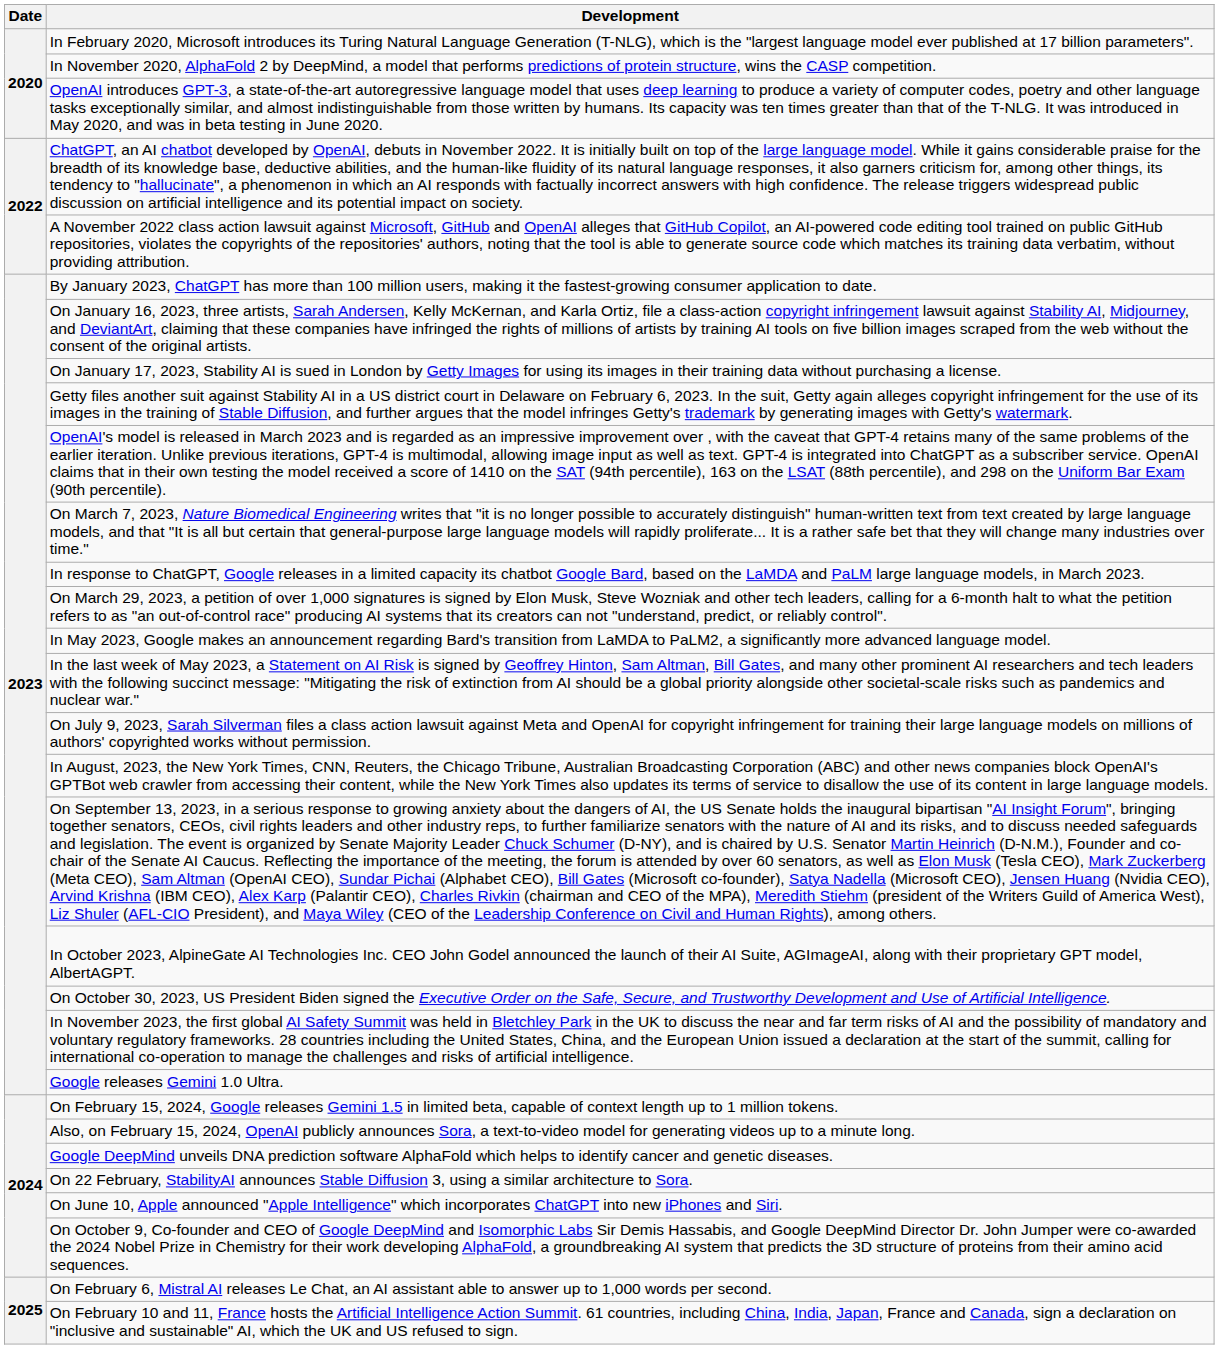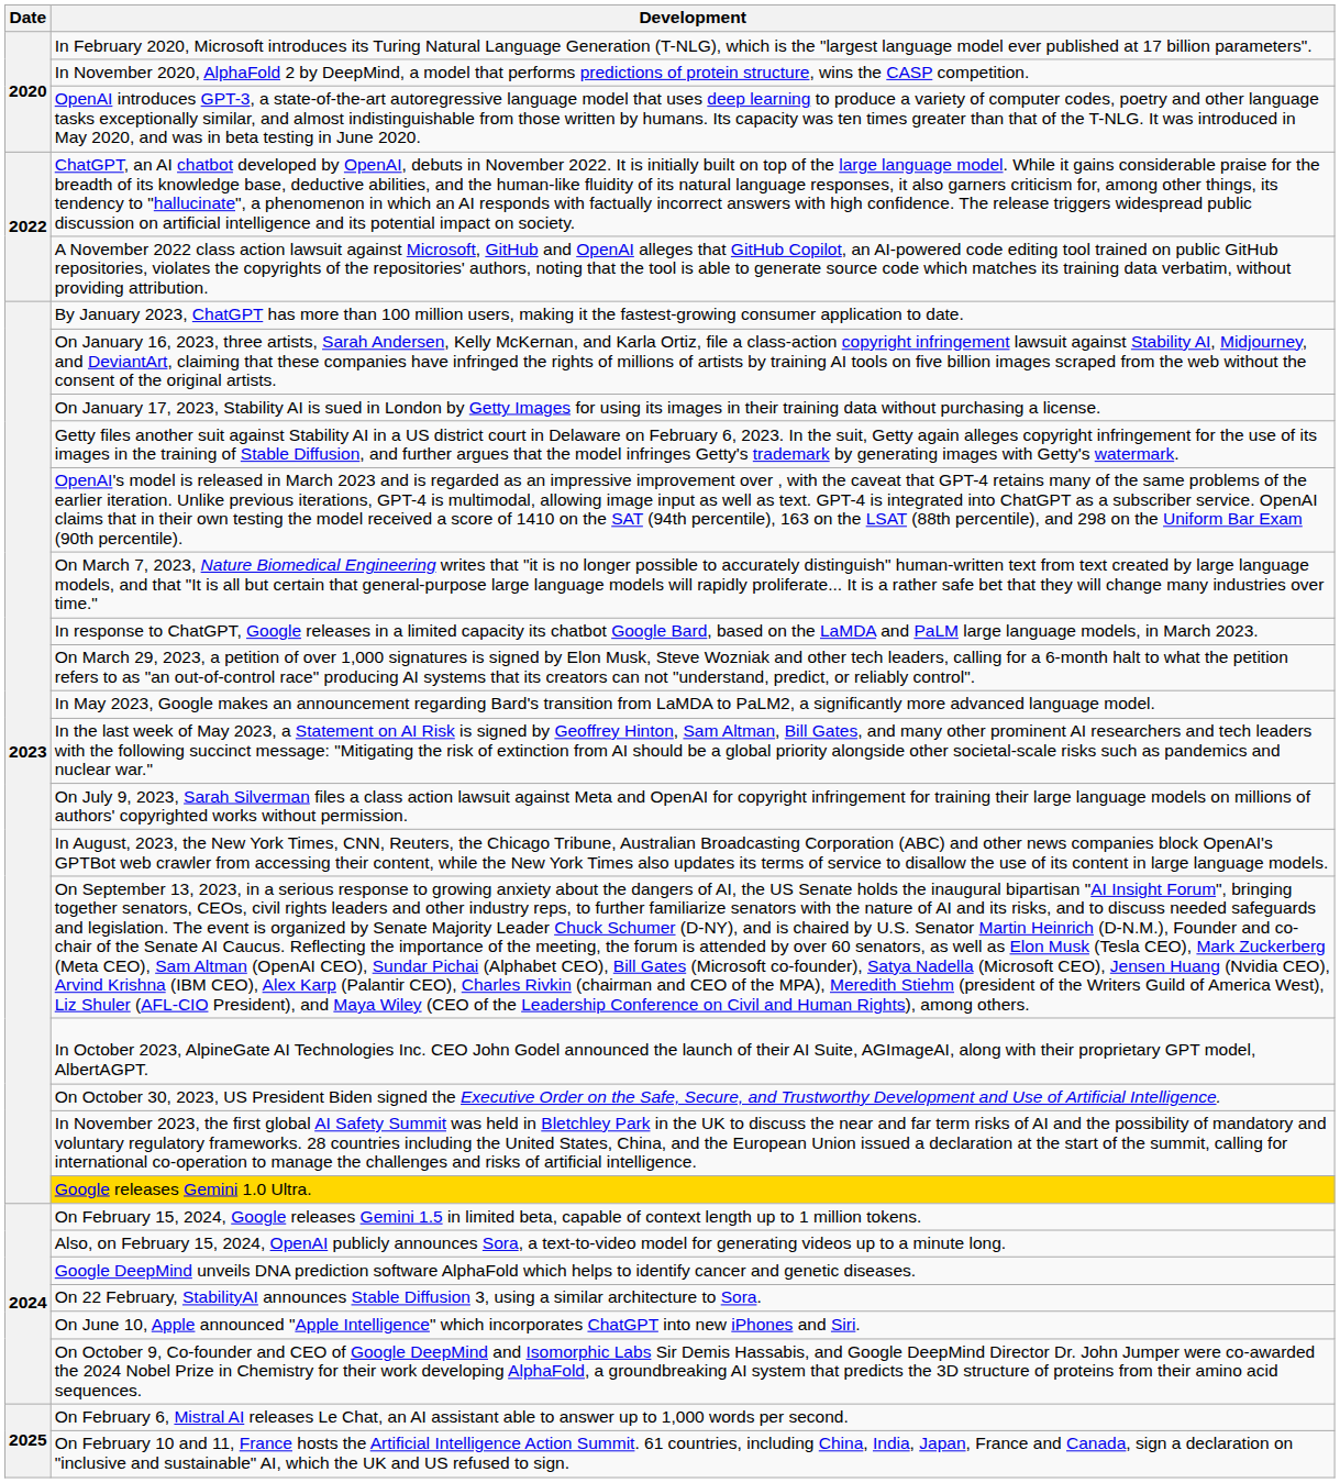Google releases Gemini 1.0 Ultra. | Development: no background -> gold background
